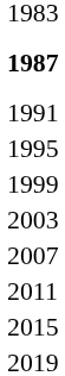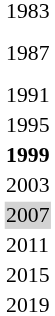1987 | column 1: bold -> normal
1999 | column 1: normal -> bold
2007 | column 1: no background -> lightgrey background
